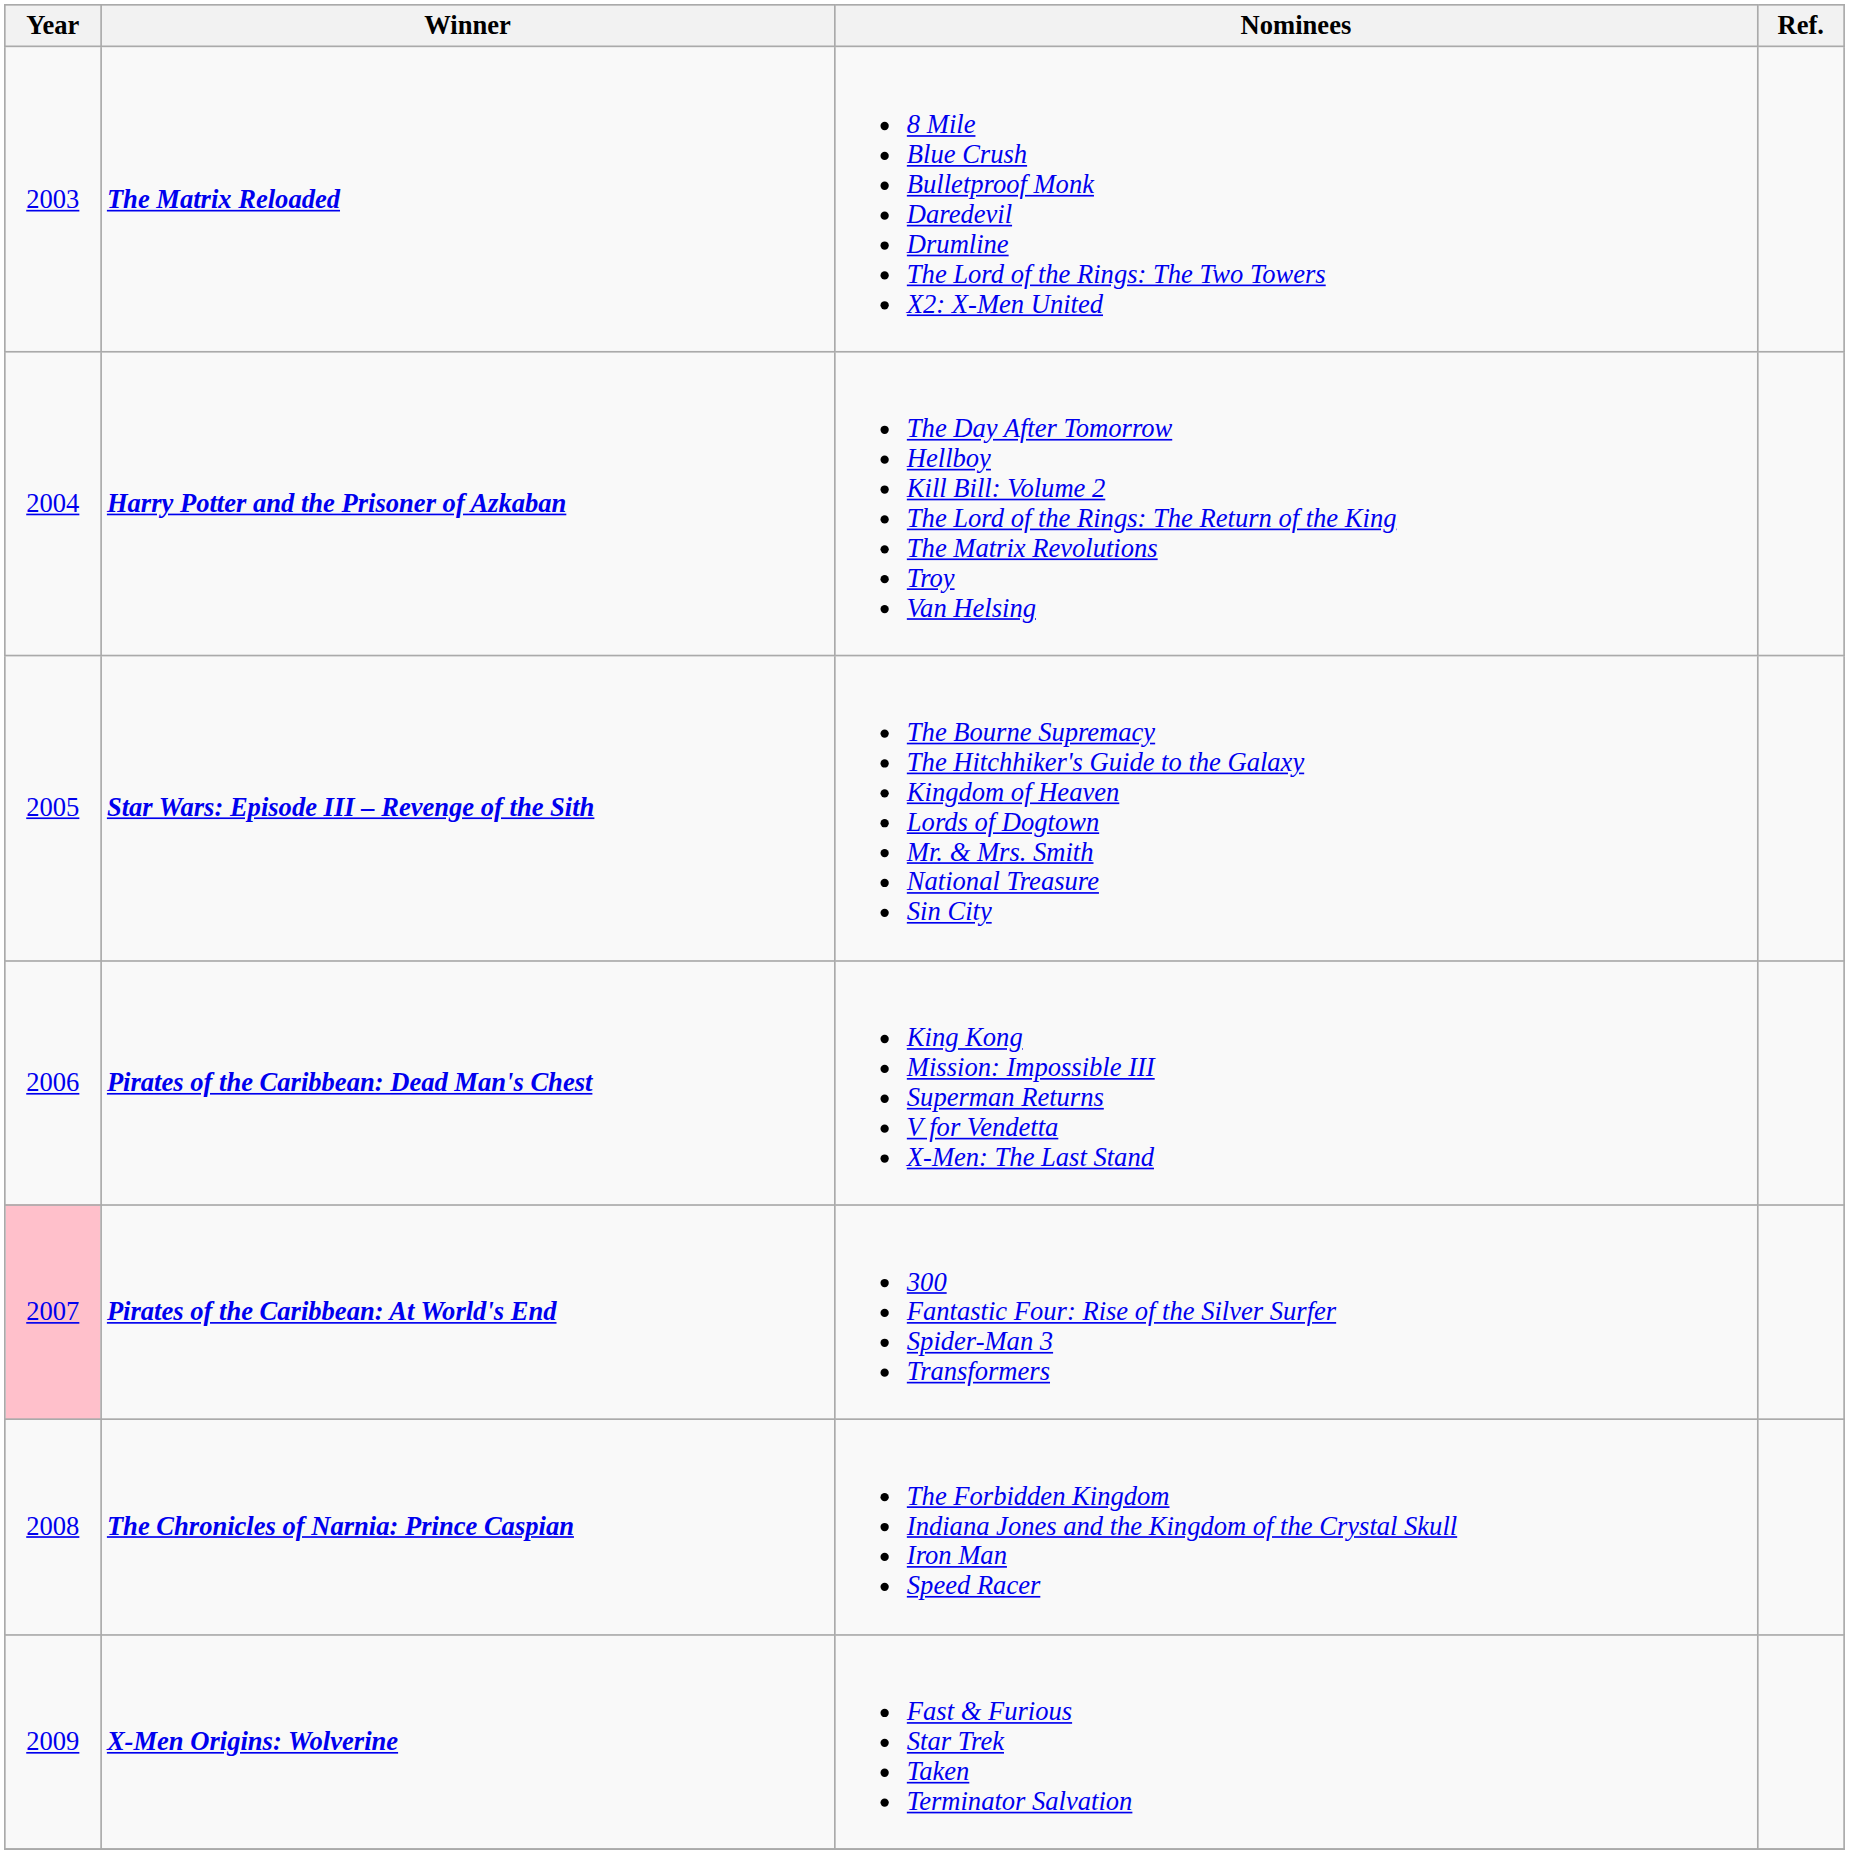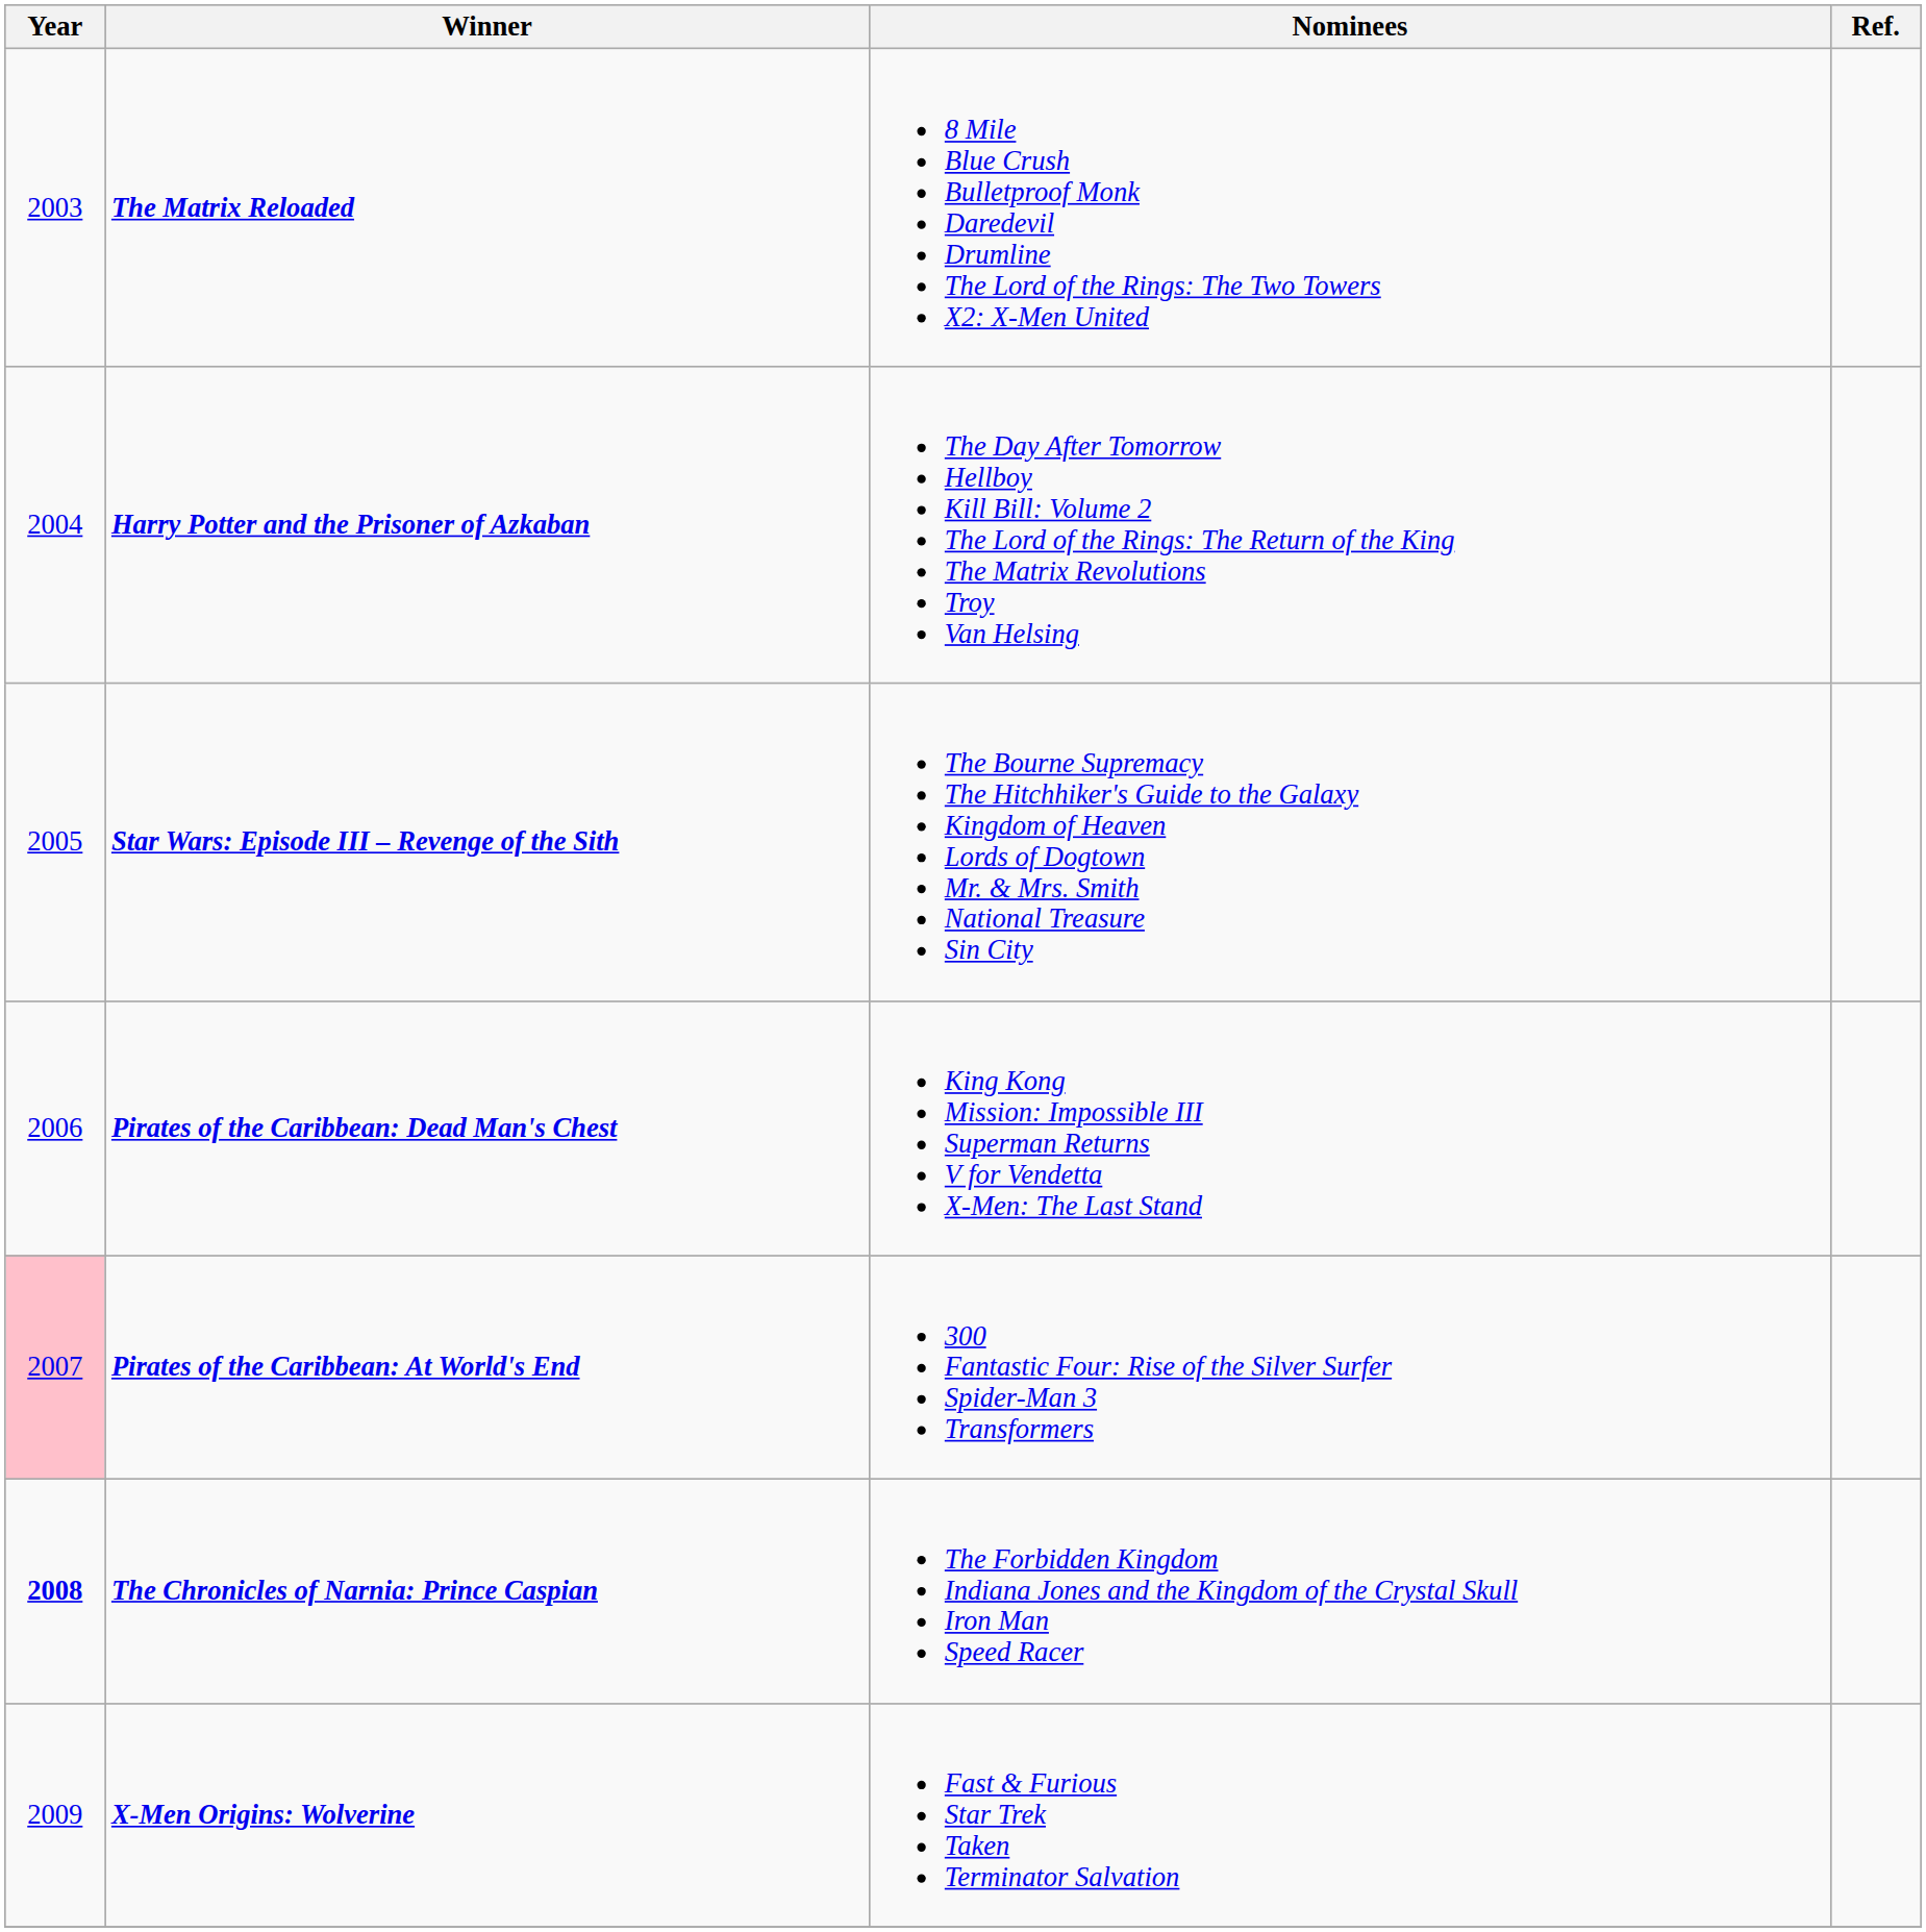The Chronicles of Narnia: Prince Caspian | Year: normal -> bold
